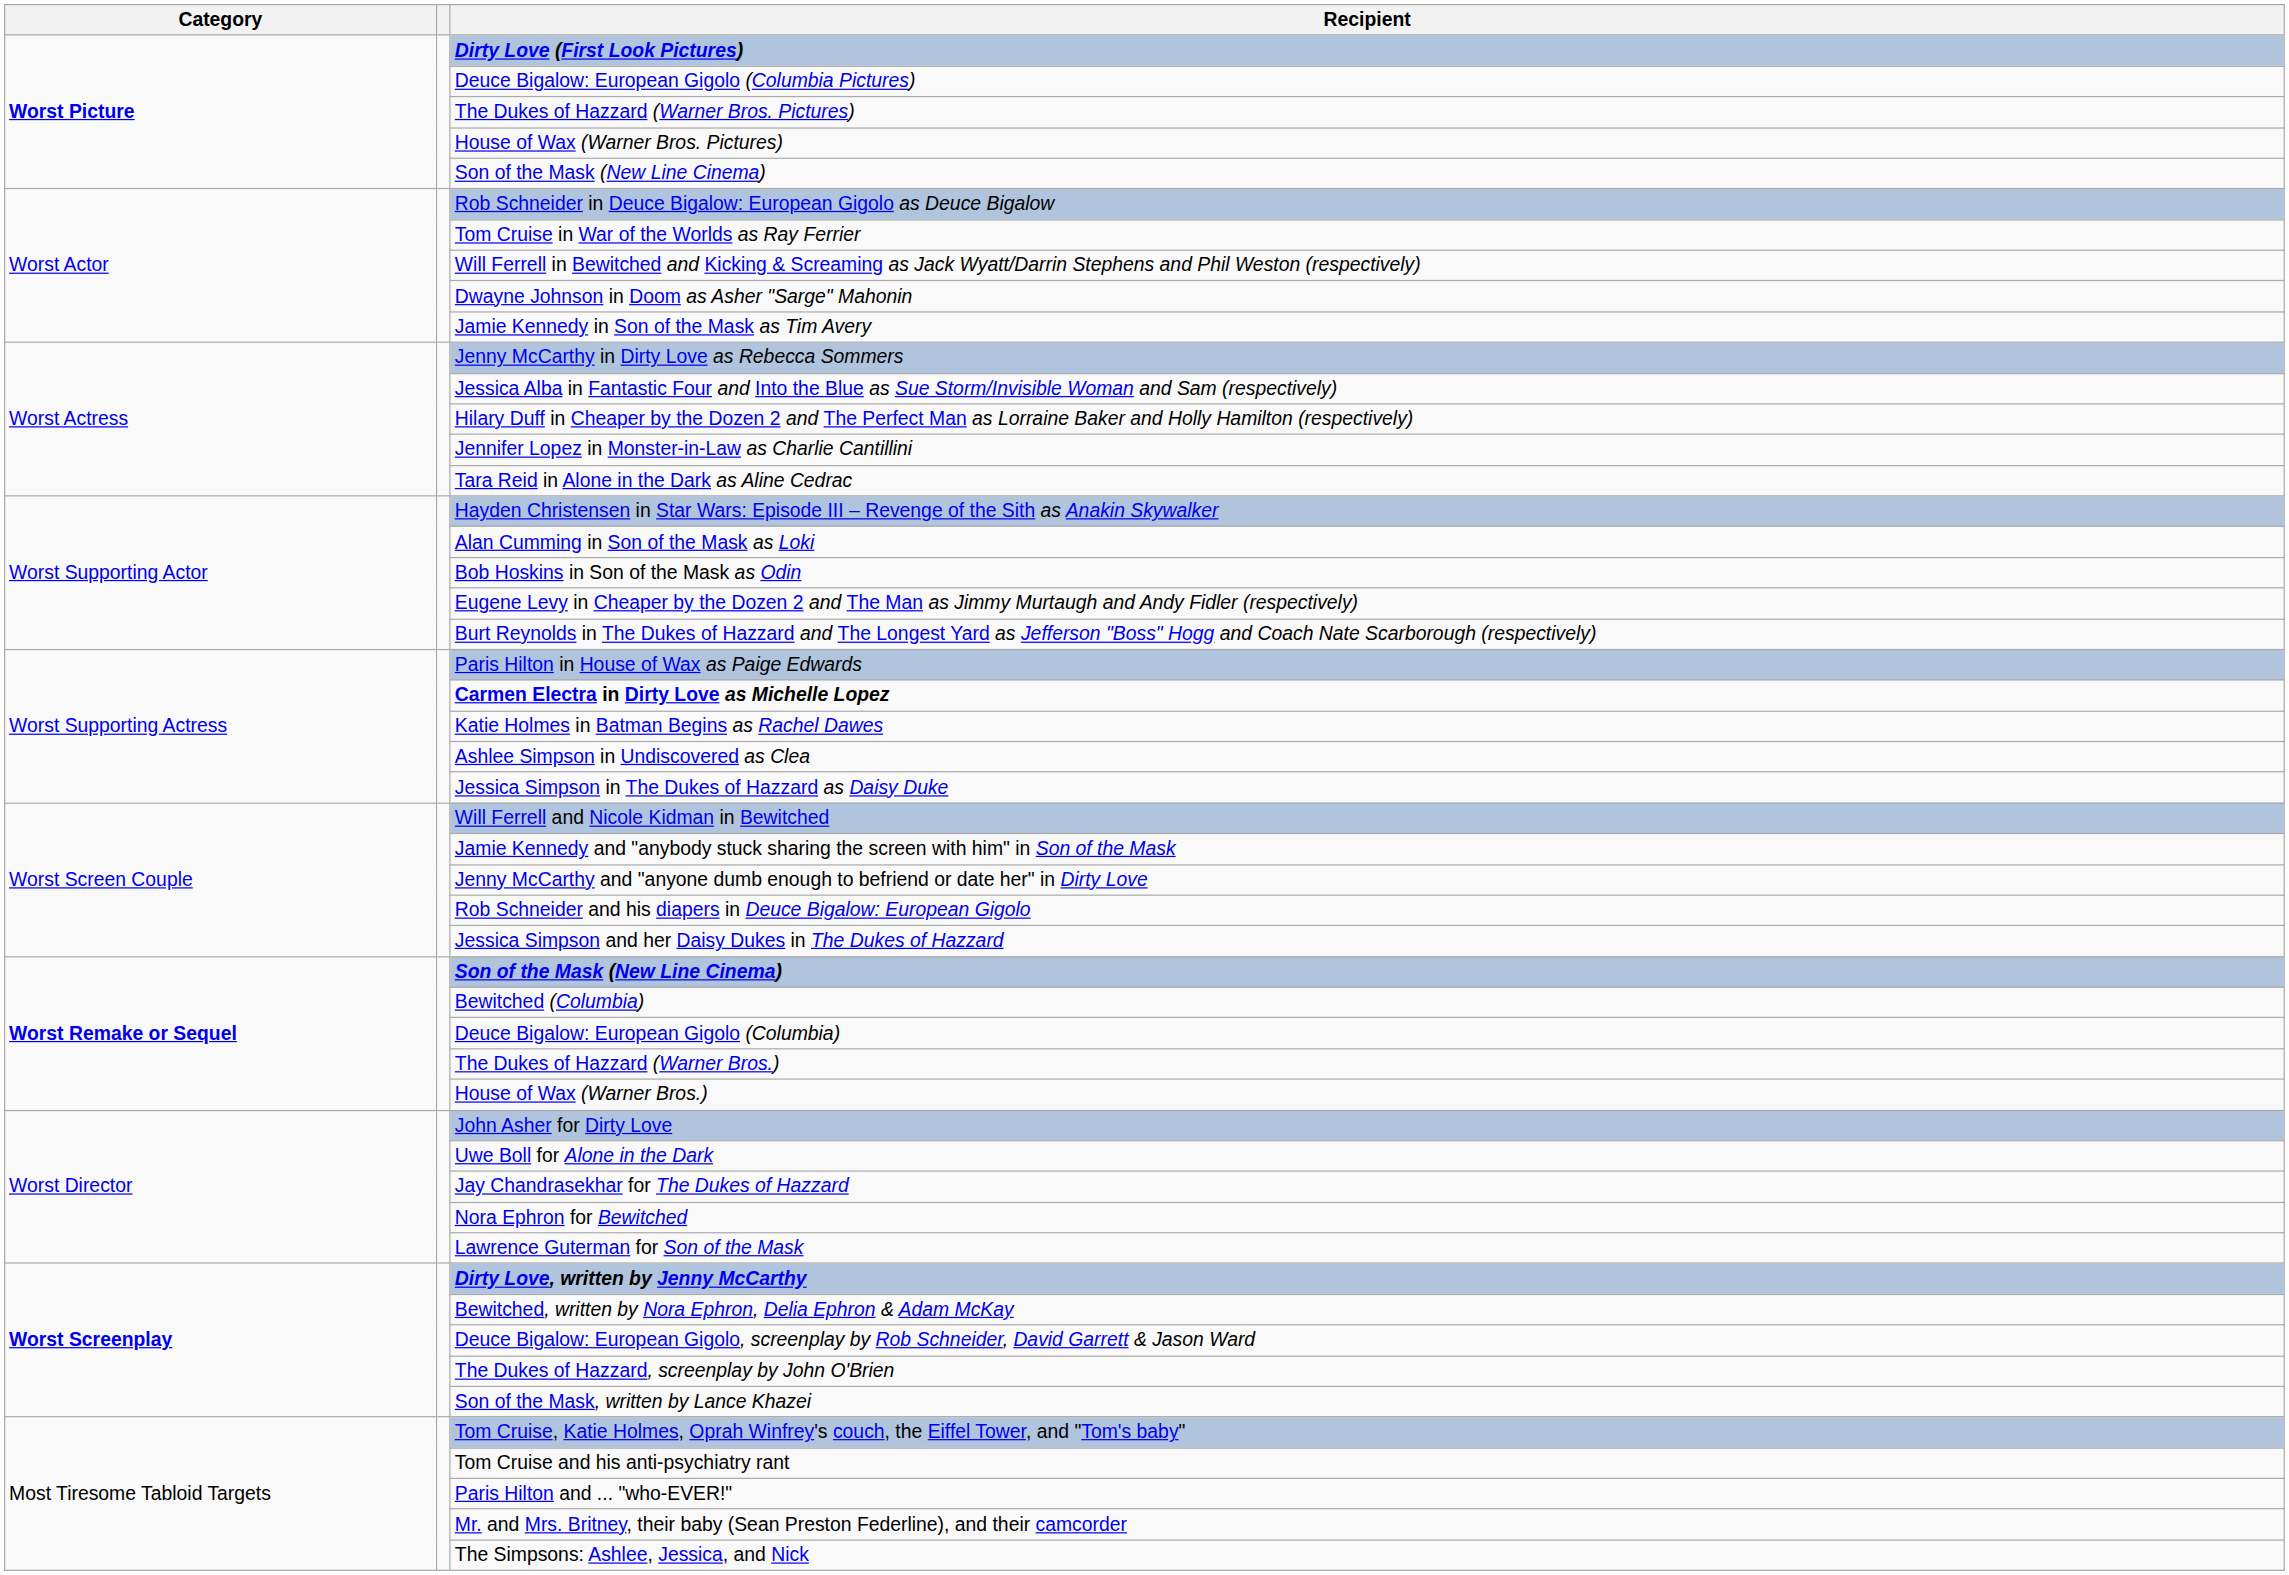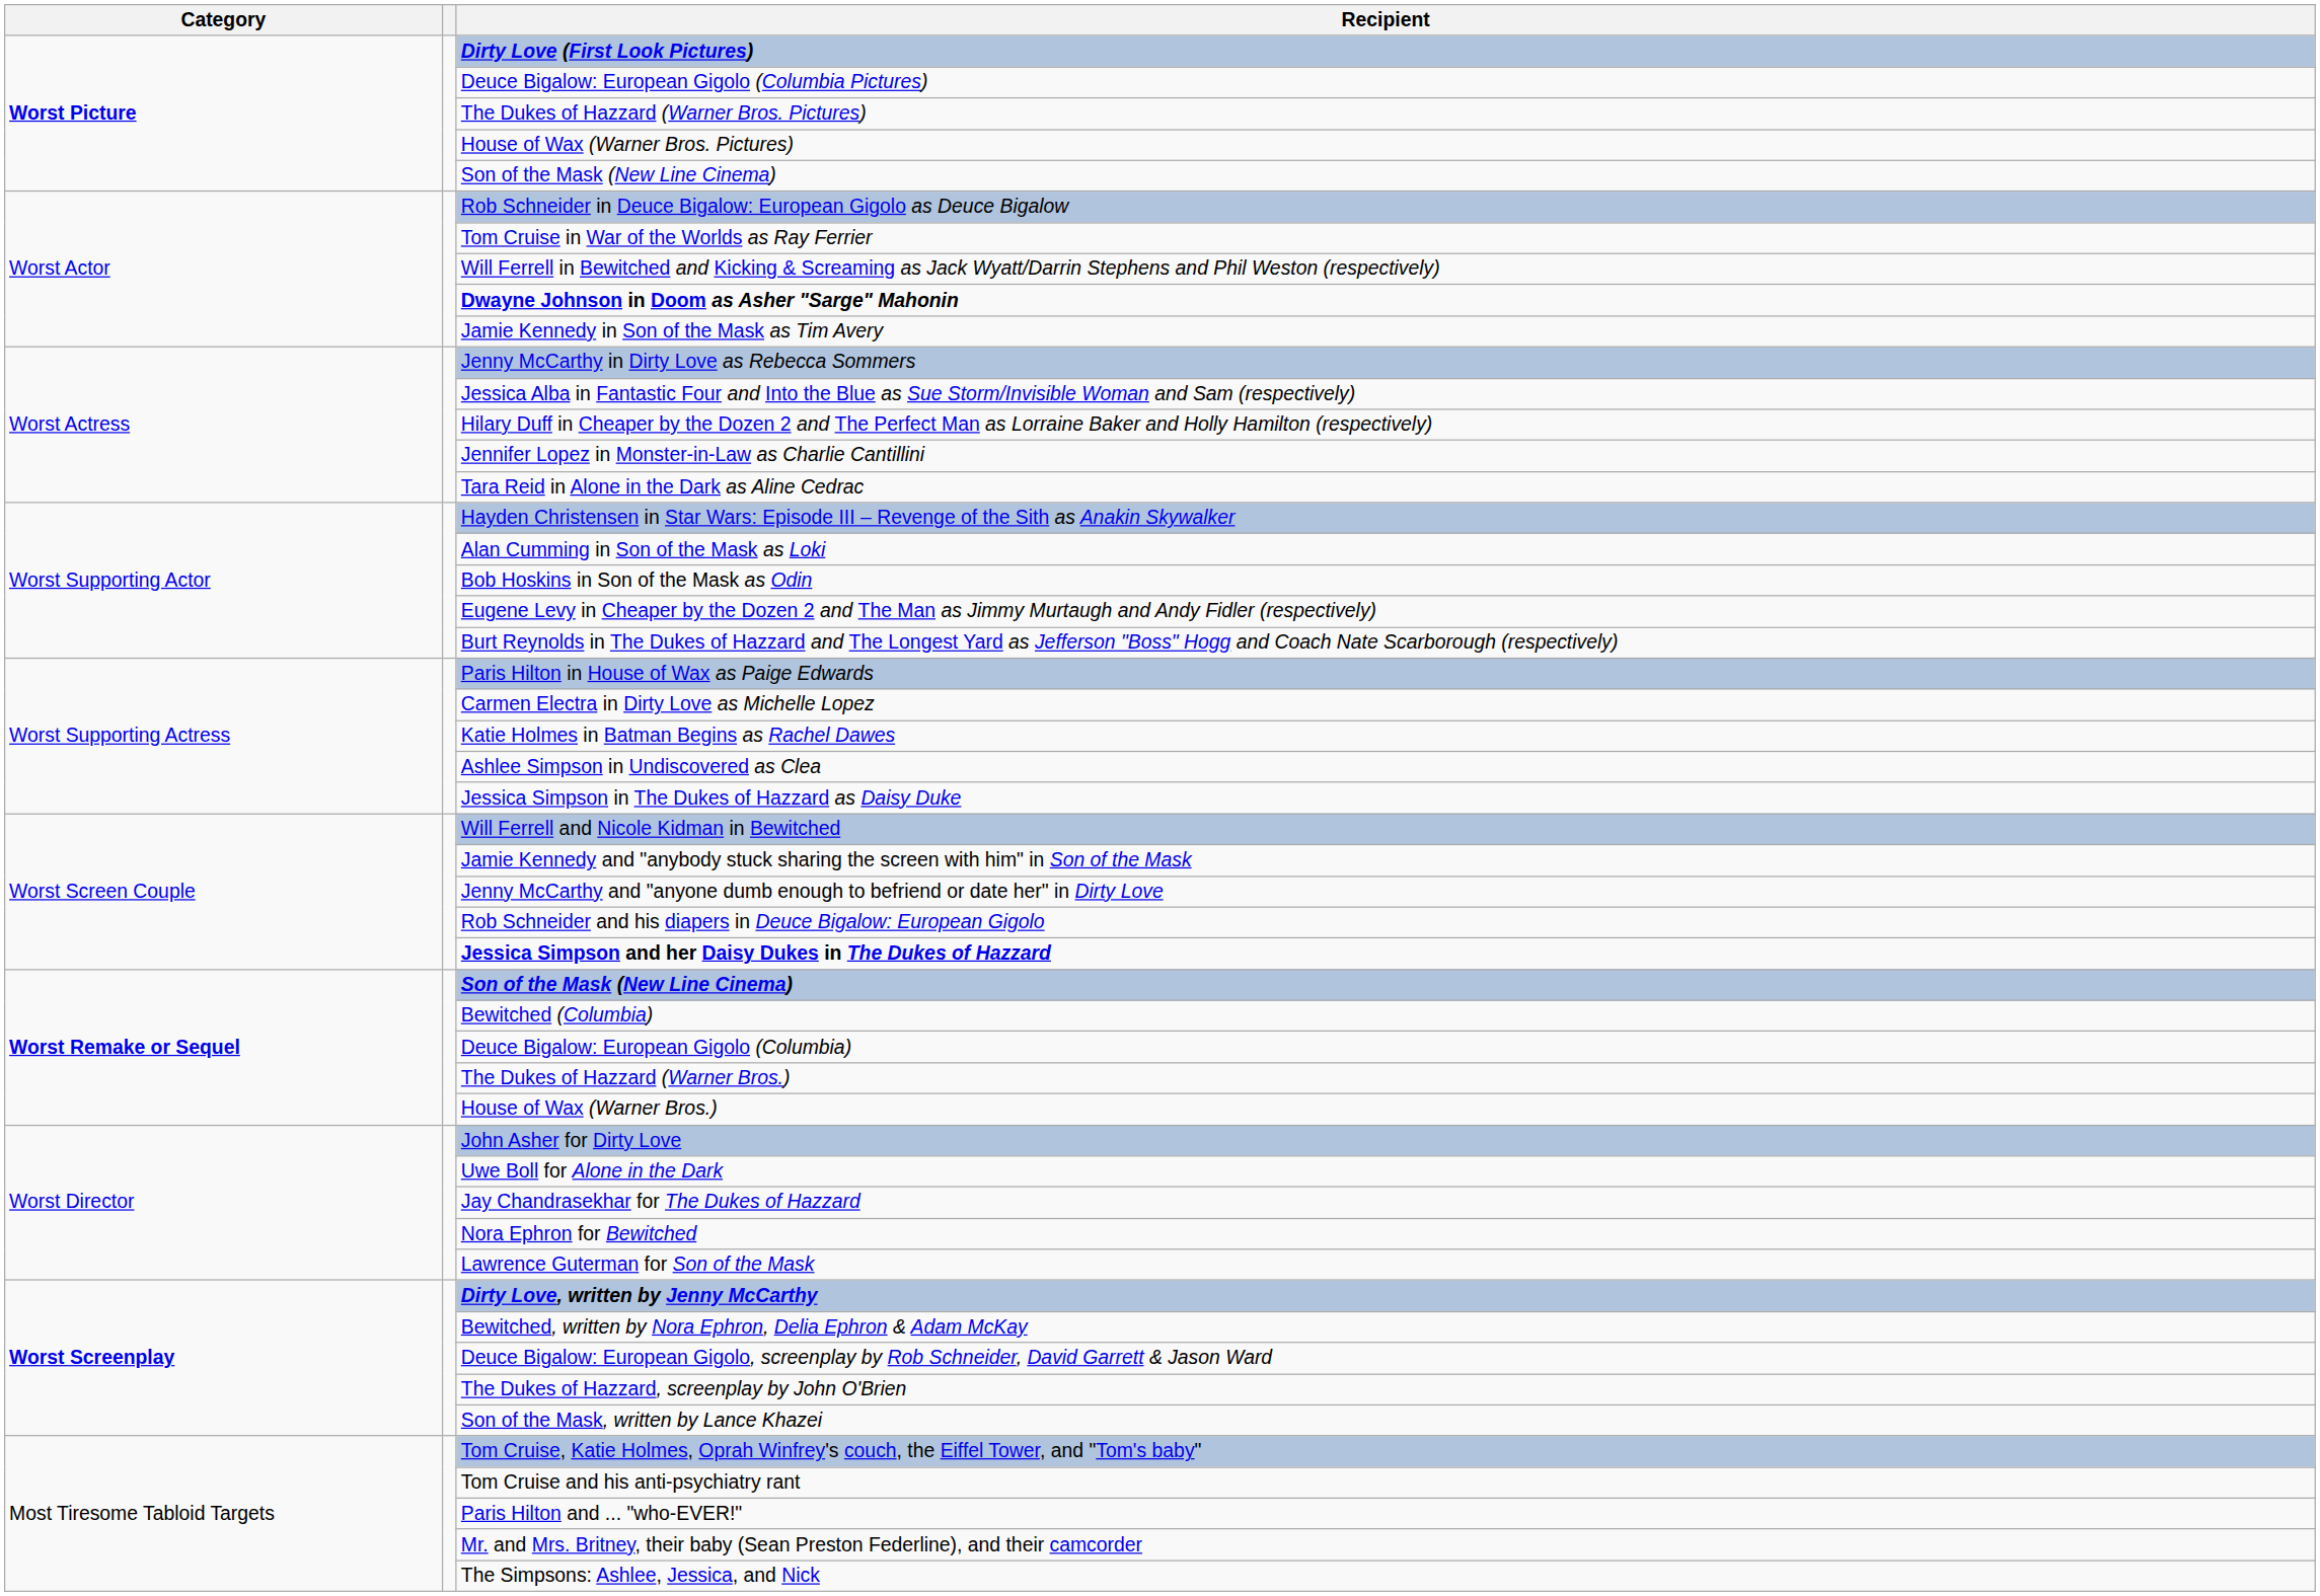Dwayne Johnson in Doom as Asher "Sarge" Mahonin | Recipient: normal -> bold
Carmen Electra in Dirty Love as Michelle Lopez | Recipient: bold -> normal
Jessica Simpson and her Daisy Dukes in The Dukes of Hazzard | Recipient: normal -> bold
